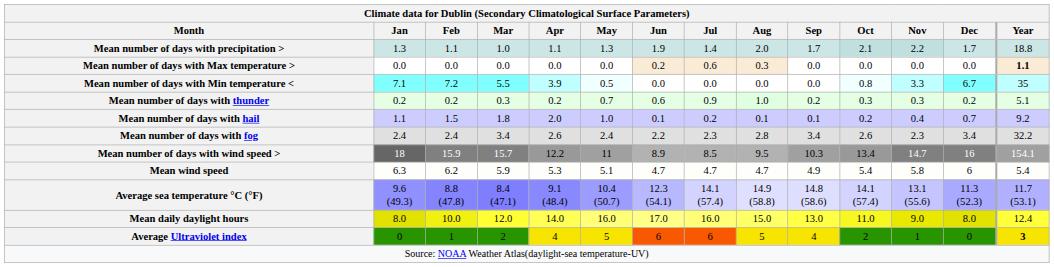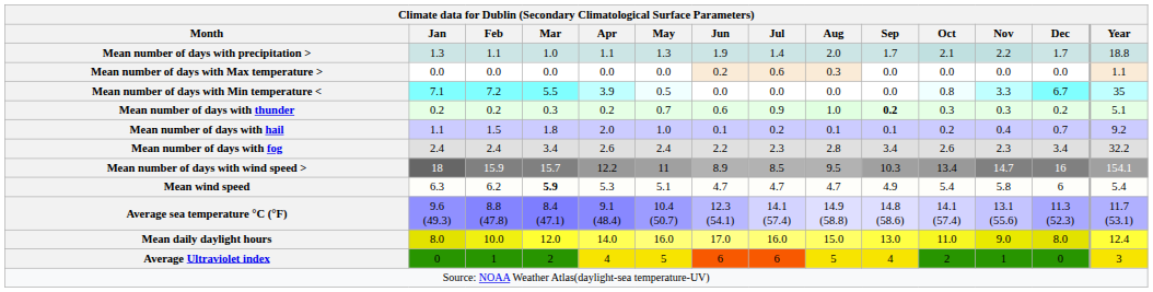row 4 | Year: bold -> normal
row 6 | Sep: normal -> bold
row 10 | Mar: normal -> bold
row 13 | Year: bold -> normal
